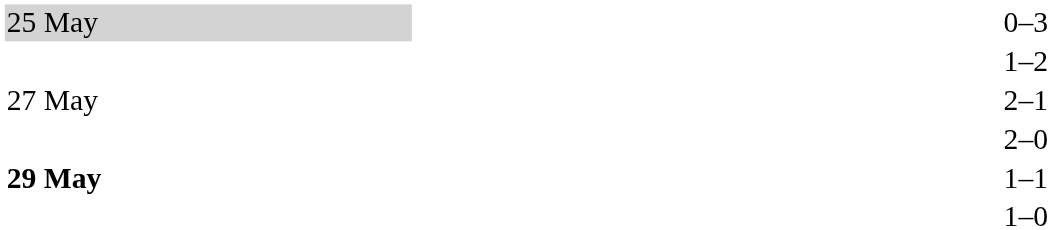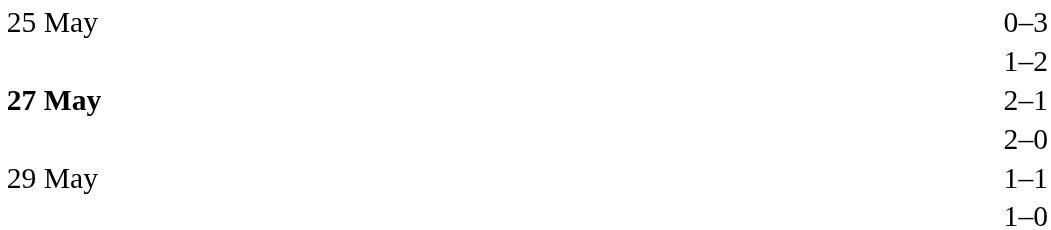0–3 | column 1: lightgrey background -> no background
2–1 | column 1: normal -> bold
1–1 | column 1: bold -> normal
